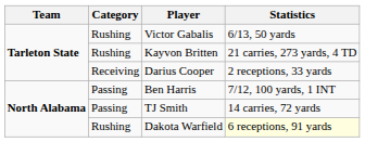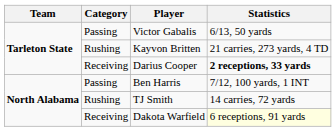Victor Gabalis | Category: Rushing -> Passing
Darius Cooper | Statistics: normal -> bold
TJ Smith | Category: Passing -> Rushing
Dakota Warfield | Category: Rushing -> Receiving
